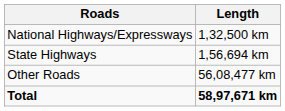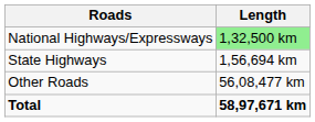National Highways/Expressways | Length: no background -> lightgreen background
